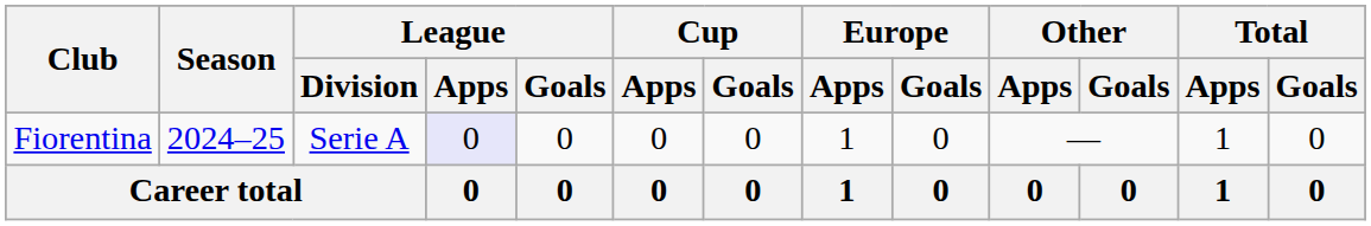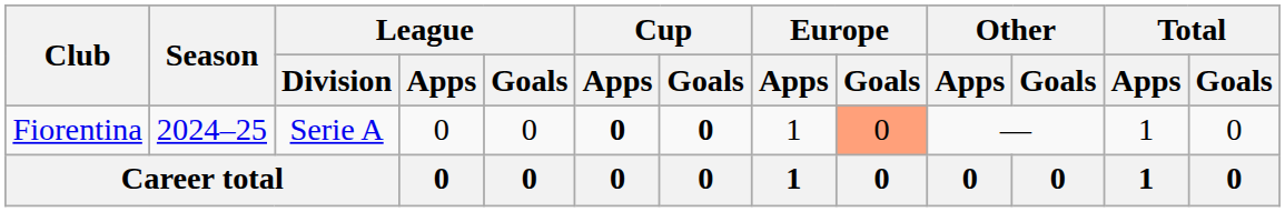Fiorentina | League / Apps: lavender background -> no background
Fiorentina | Cup / Apps: normal -> bold
Fiorentina | Cup / Goals: normal -> bold
Fiorentina | Europe / Goals: no background -> lightsalmon background
